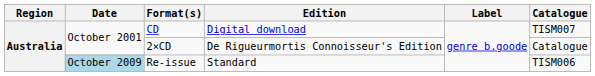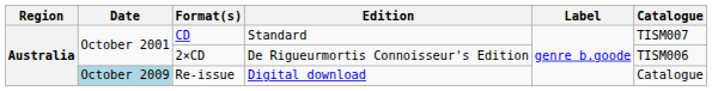CD | Edition: Digital download -> Standard
2×CD | Catalogue: Catalogue -> TISM006
Re-issue | Edition: Standard -> Digital download
Re-issue | Catalogue: TISM006 -> Catalogue
